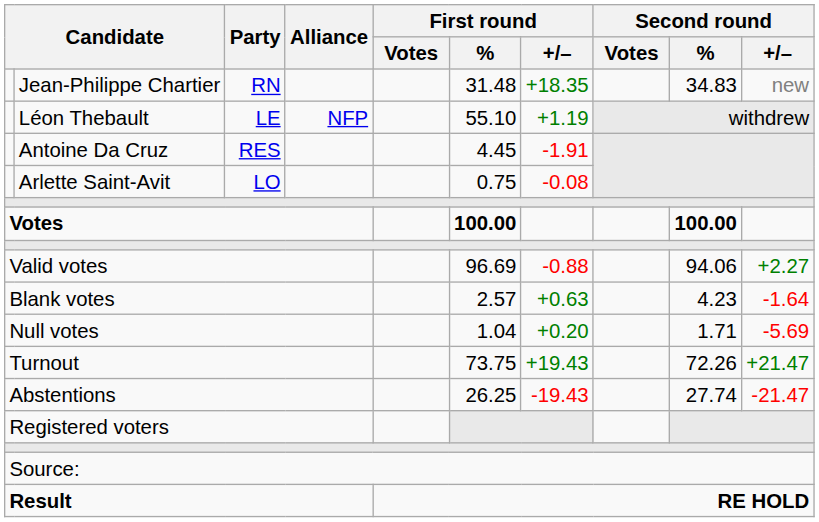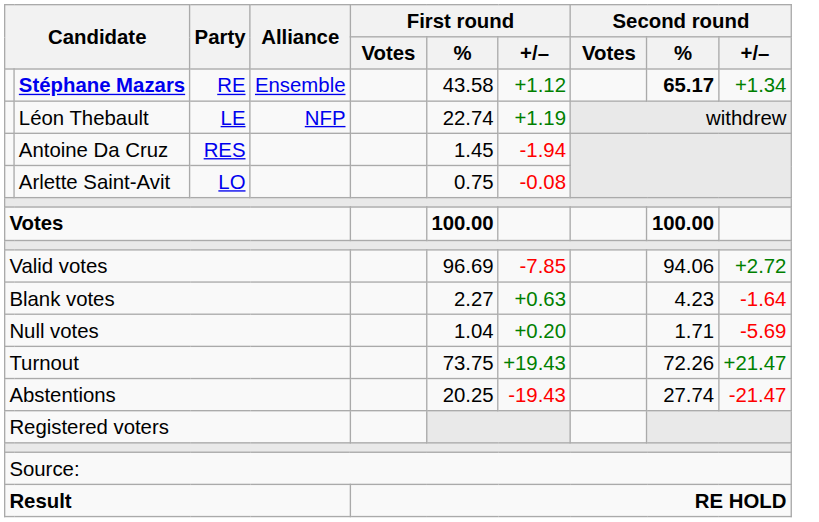+ row: Stéphane Mazars | RE | Ensemble | 43.58 | +1.12 | 65.17 | +1.34
- row: Jean-Philippe Chartier | RN | 31.48 | +18.35 | 34.83 | new
Léon Thebault | First round / %: 55.10 -> 22.74
Antoine Da Cruz | First round / %: 4.45 -> 1.45
Antoine Da Cruz | First round / +/–: -1.91 -> -1.94
Valid votes | First round / +/–: -0.88 -> -7.85
Valid votes | Second round / +/–: +2.27 -> +2.72
Blank votes | First round / %: 2.57 -> 2.27
Abstentions | First round / %: 26.25 -> 20.25
